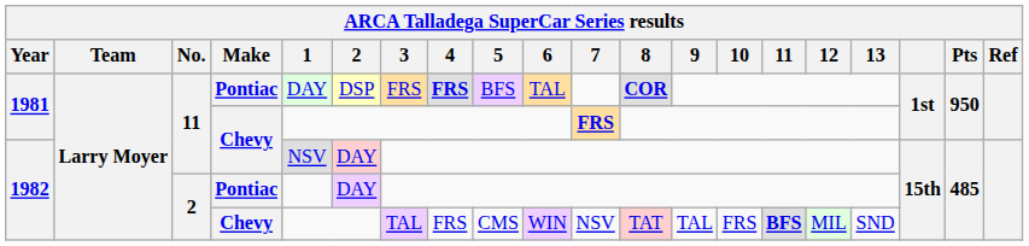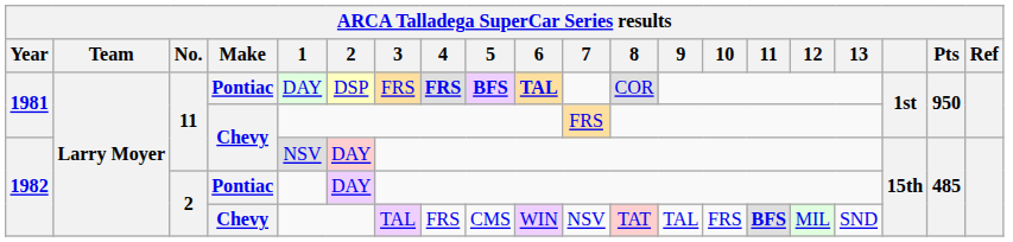1981 / Pontiac | 5: normal -> bold
1981 / Pontiac | 6: normal -> bold
1981 / Pontiac | 8: bold -> normal
1981 / Chevy | 7: bold -> normal
